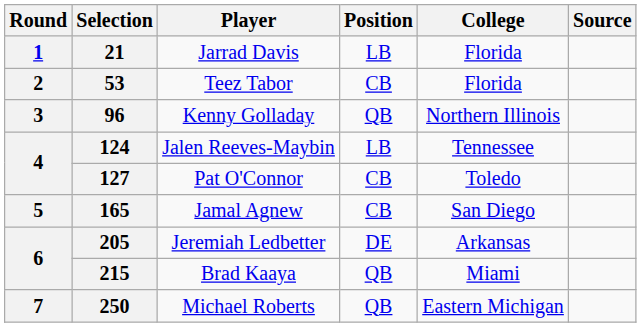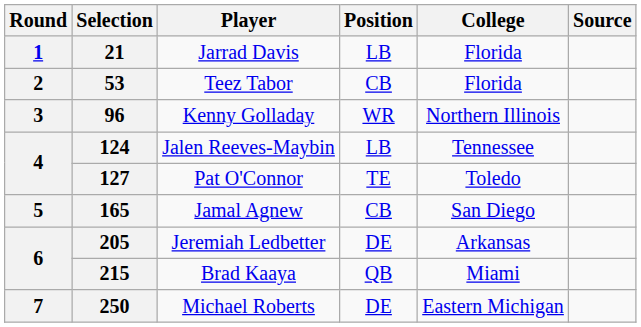96 | Position: QB -> WR
127 | Position: CB -> TE
250 | Position: QB -> DE
